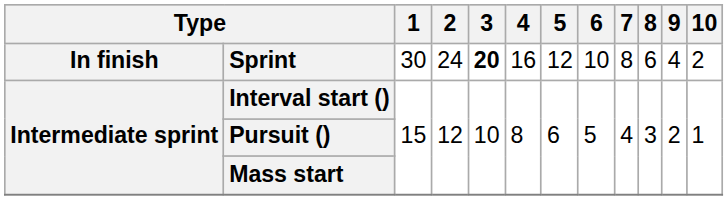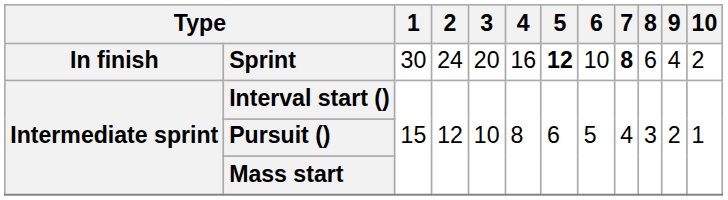In finish | 3: bold -> normal
In finish | 5: normal -> bold
In finish | 7: normal -> bold
